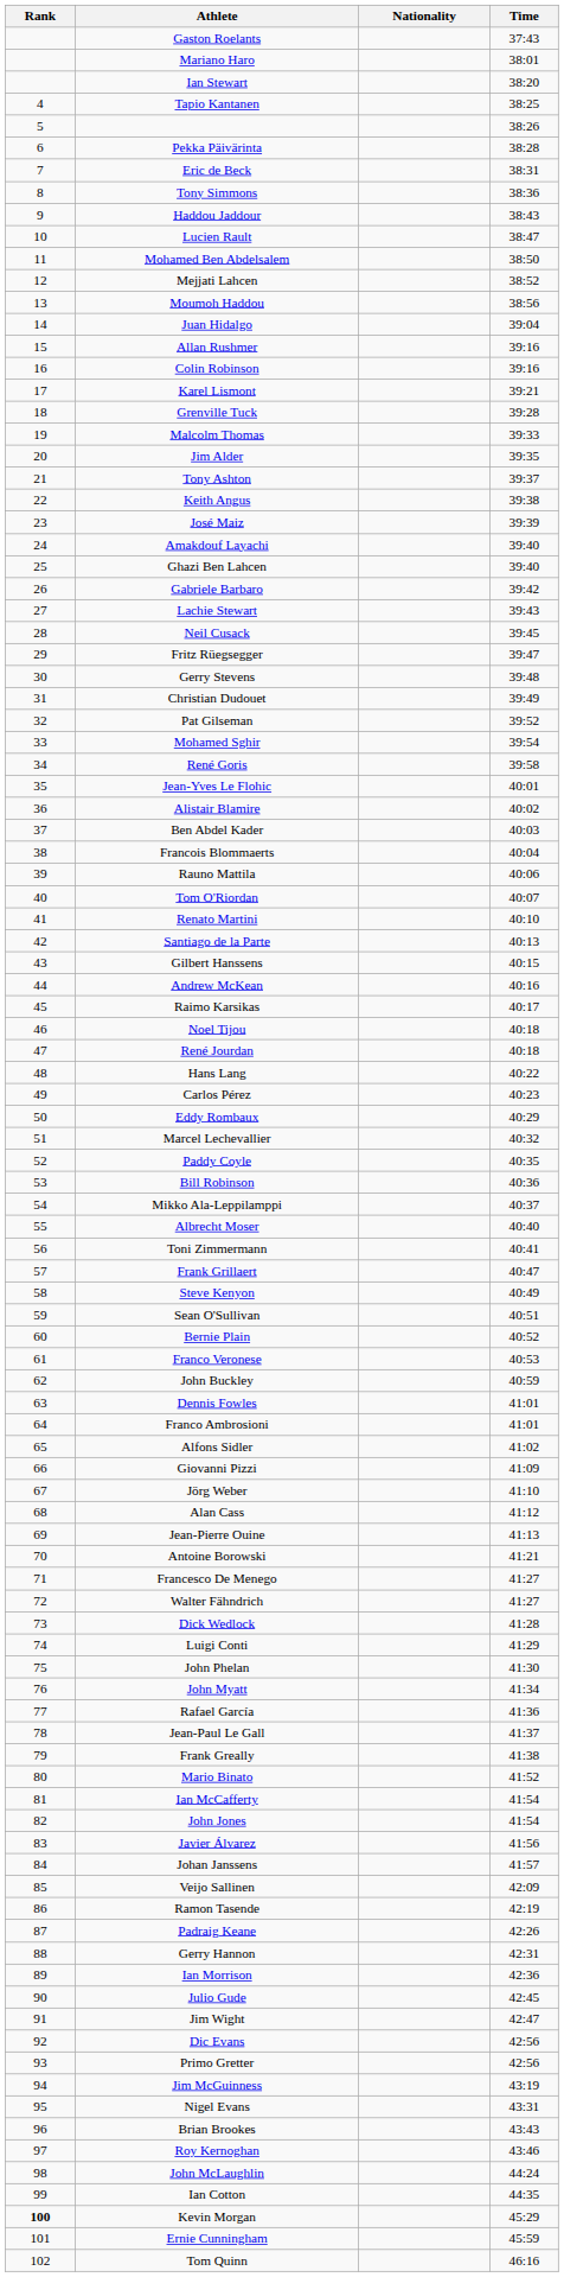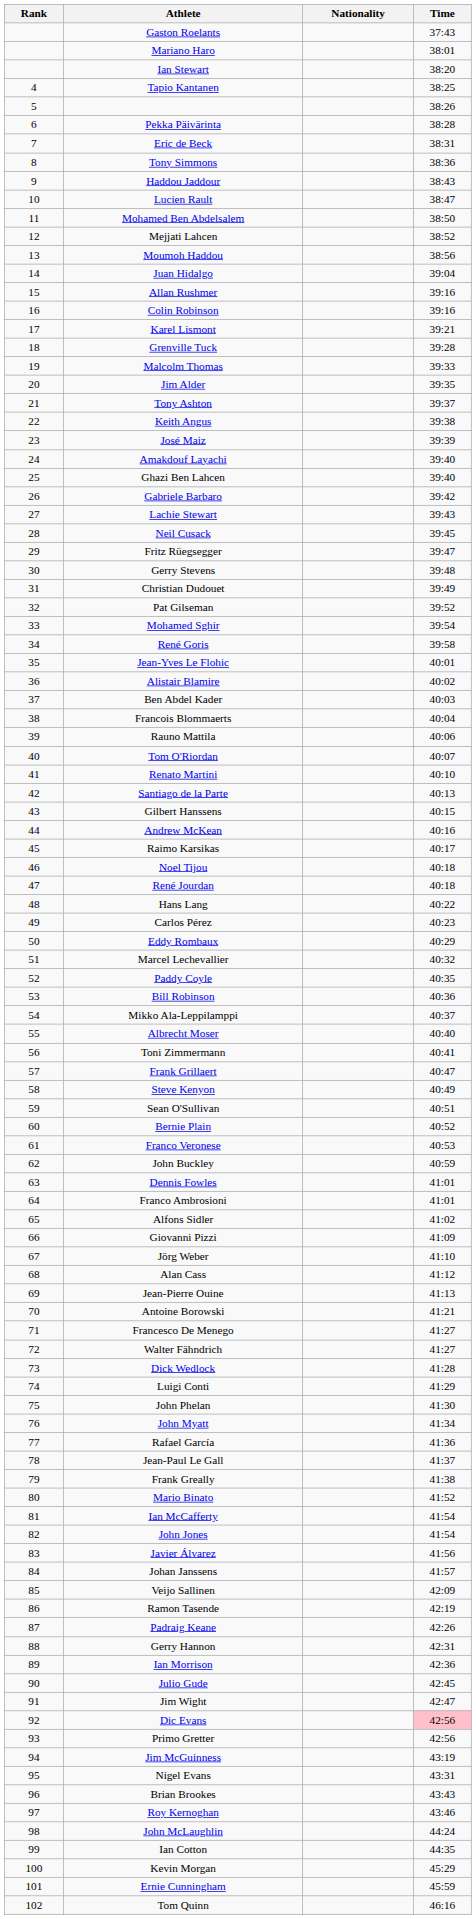Dic Evans | Time: no background -> pink background
Kevin Morgan | Rank: bold -> normal
